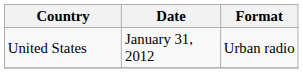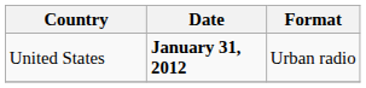United States | Date: normal -> bold
